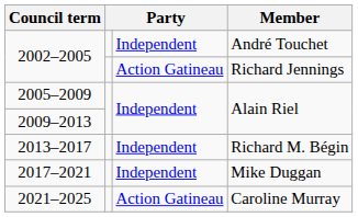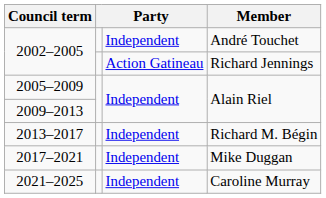2021–2025 | column 3: Action Gatineau -> Independent
